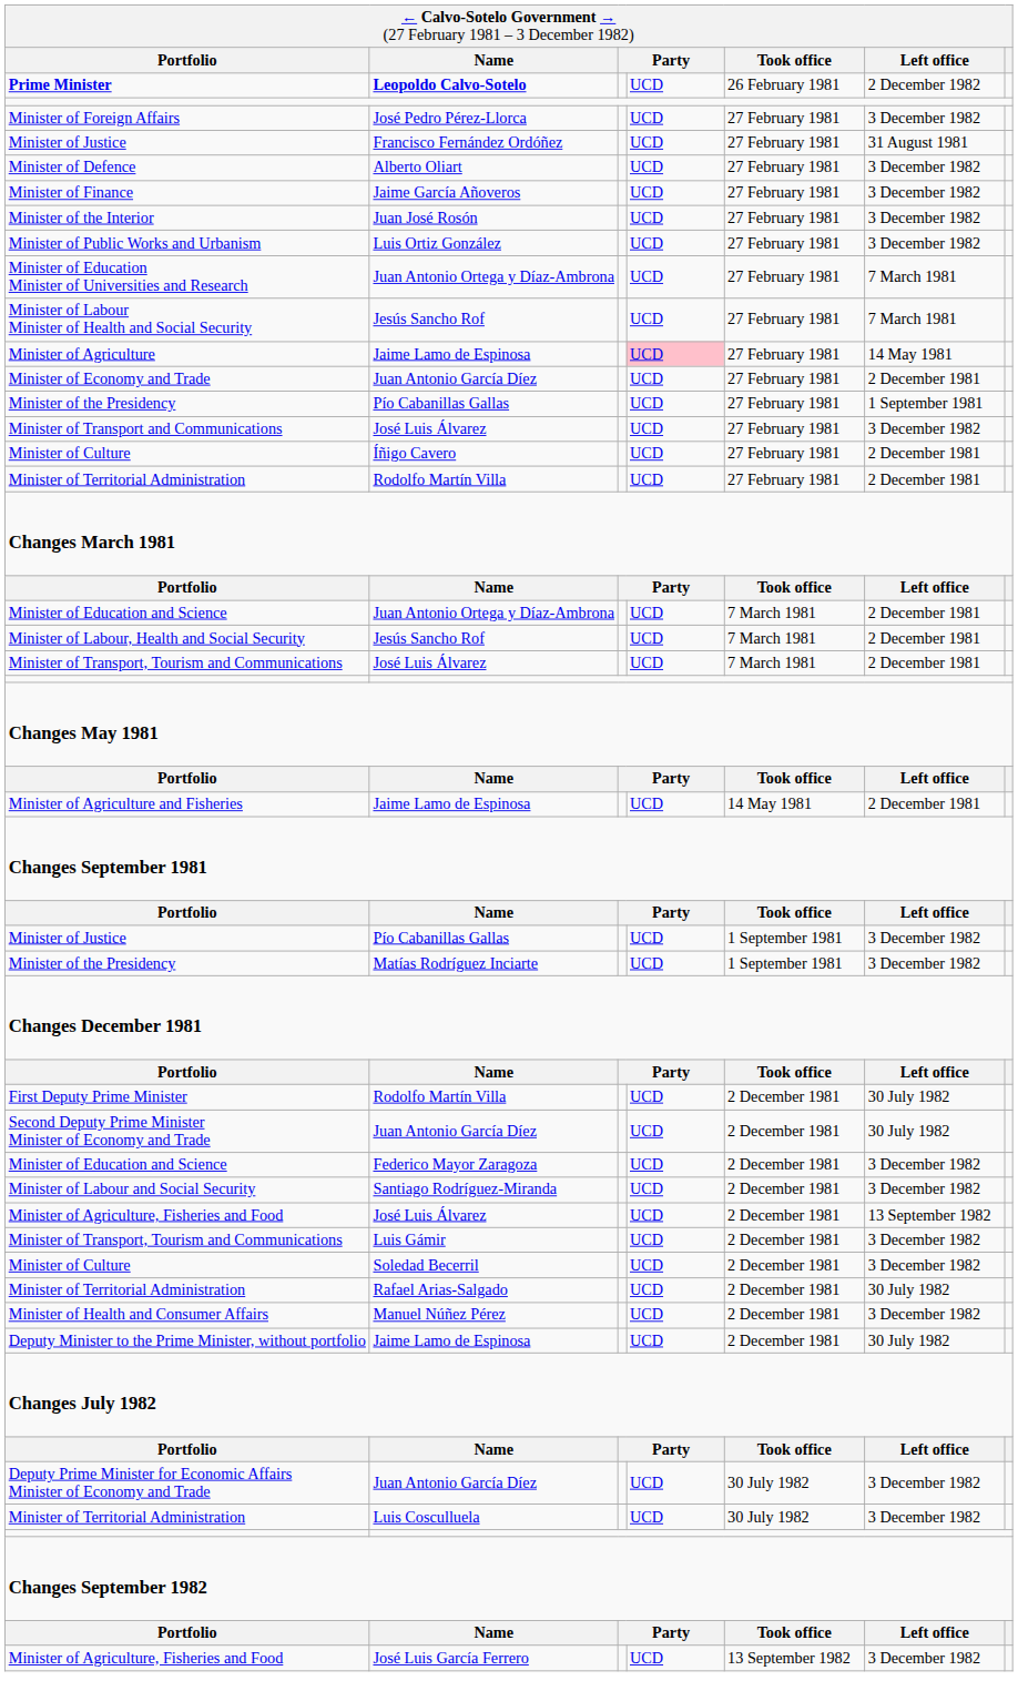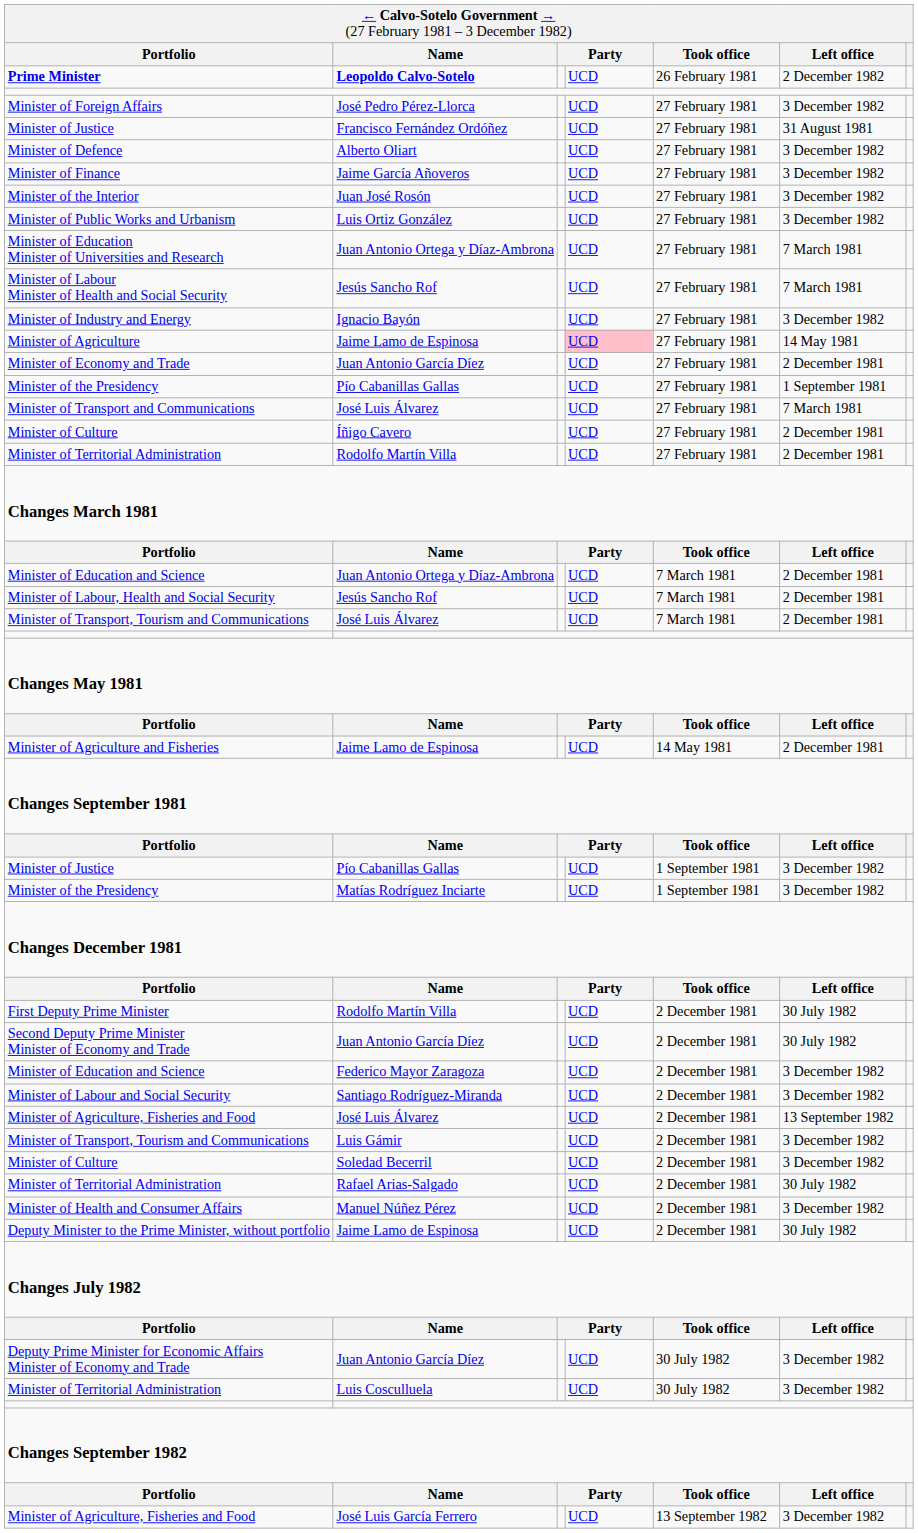+ row: Minister of Industry and Energy | Ignacio Bayón | UCD | 27 February 1981 | 3 December 1982
Minister of Transport and Communications | column 6: 3 December 1982 -> 7 March 1981
